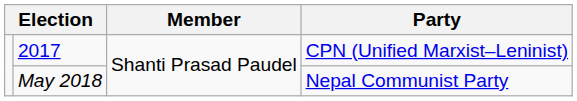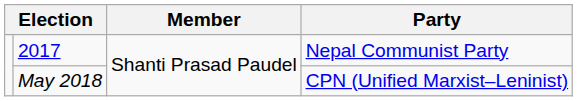2017 | Party: CPN (Unified Marxist–Leninist) -> Nepal Communist Party
May 2018 | Party: Nepal Communist Party -> CPN (Unified Marxist–Leninist)
